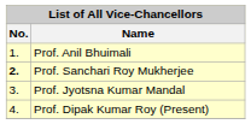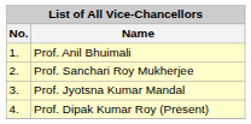Prof. Sanchari Roy Mukherjee | No.: bold -> normal
